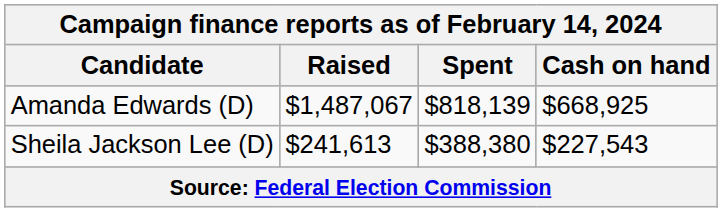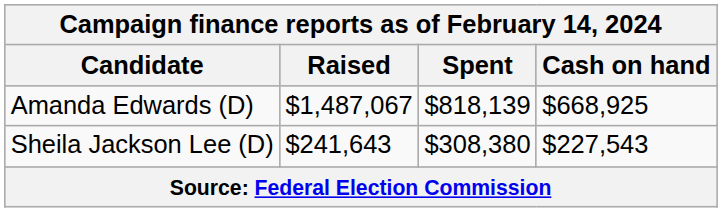Sheila Jackson Lee (D) | Raised: $241,613 -> $241,643
Sheila Jackson Lee (D) | Spent: $388,380 -> $308,380
